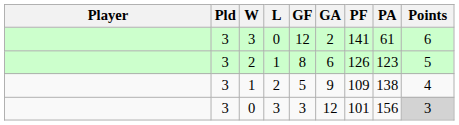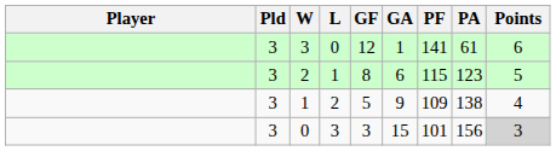row 2 | GA: 2 -> 1
row 3 | PF: 126 -> 115
row 5 | GA: 12 -> 15
